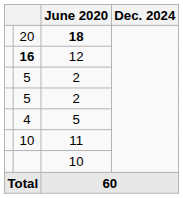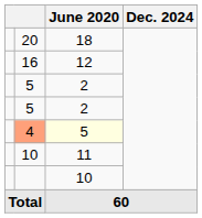20 | June 2020: bold -> normal
16 | column 2: bold -> normal
4 | column 2: no background -> lightsalmon background
4 | June 2020: no background -> lightyellow background
